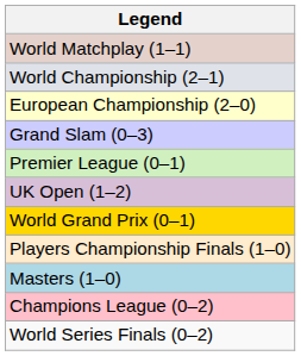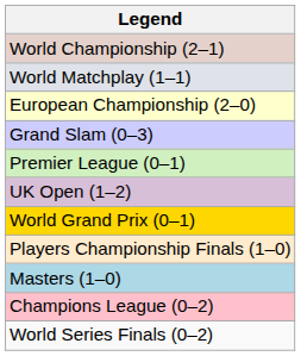row 2 | column 1: World Matchplay (1–1) -> World Championship (2–1)
row 3 | column 1: World Championship (2–1) -> World Matchplay (1–1)
